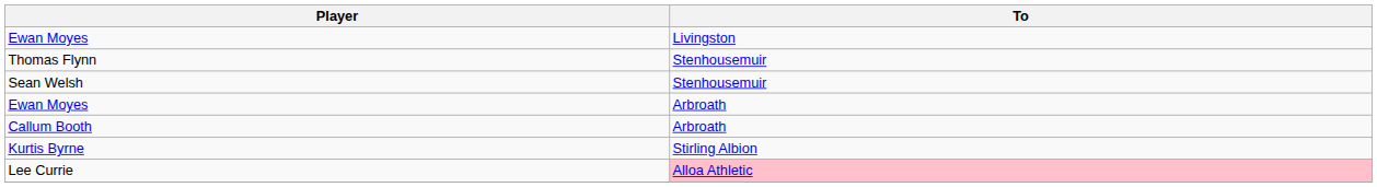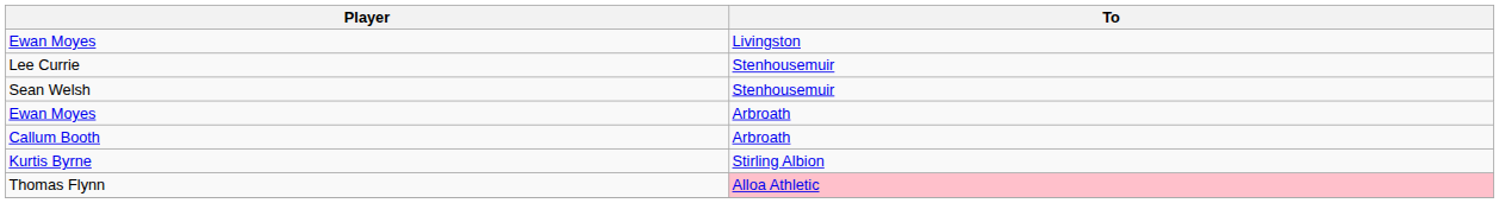row 3 | Player: Thomas Flynn -> Lee Currie
row 8 | Player: Lee Currie -> Thomas Flynn
